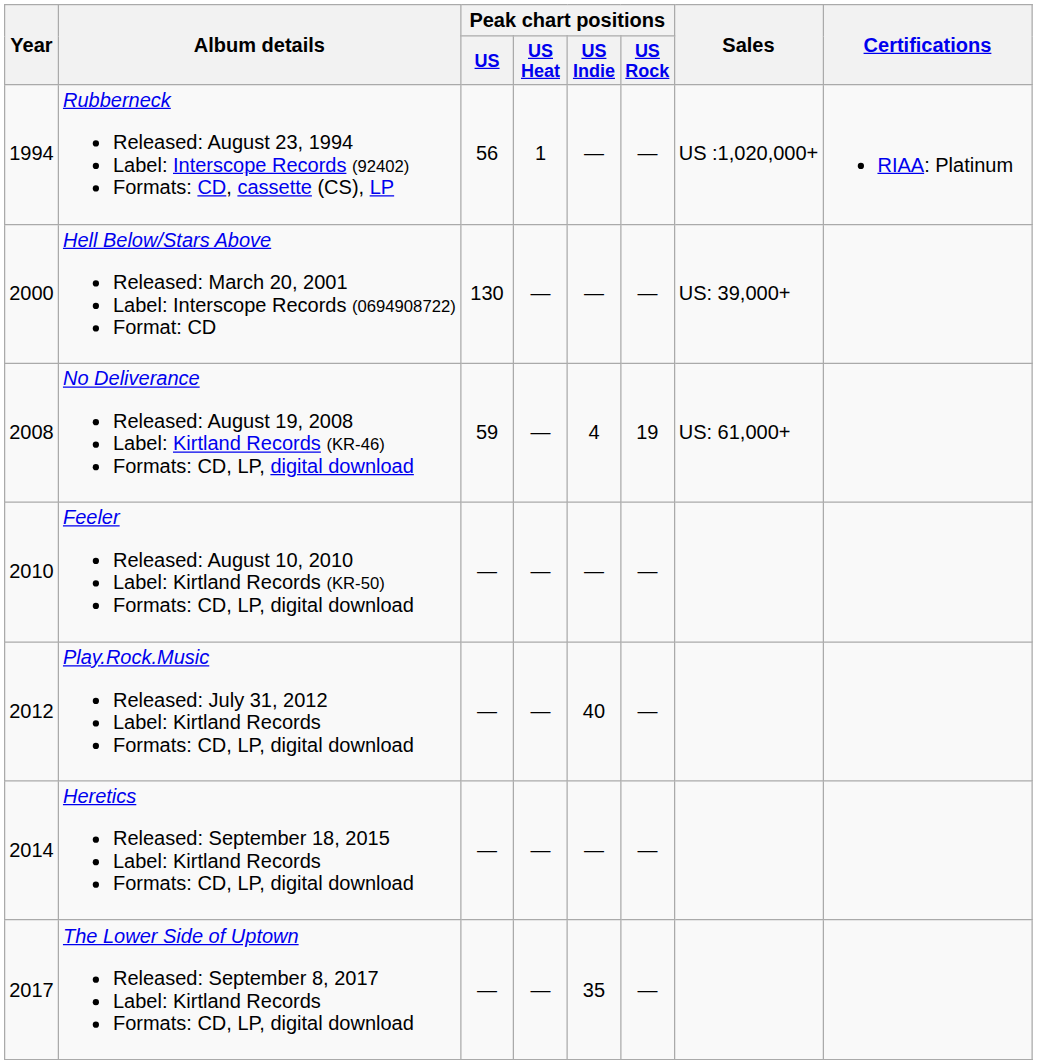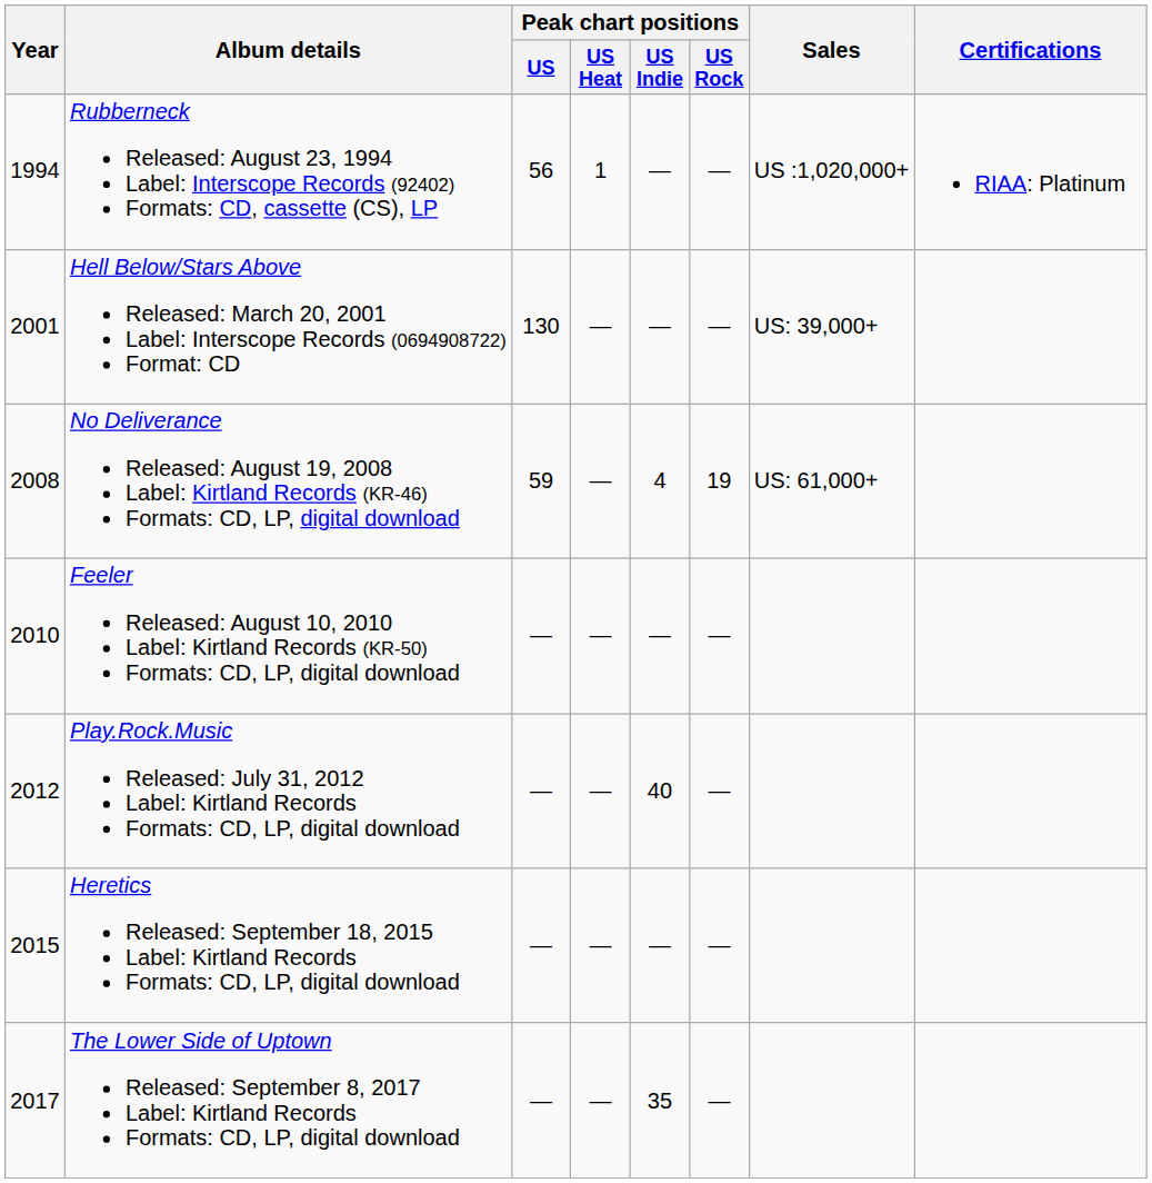row 4 | Year: 2000 -> 2001
row 8 | Year: 2014 -> 2015
